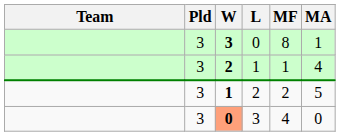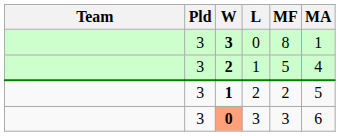row 3 | MF: 1 -> 5
row 5 | MF: 4 -> 3
row 5 | MA: 0 -> 6
